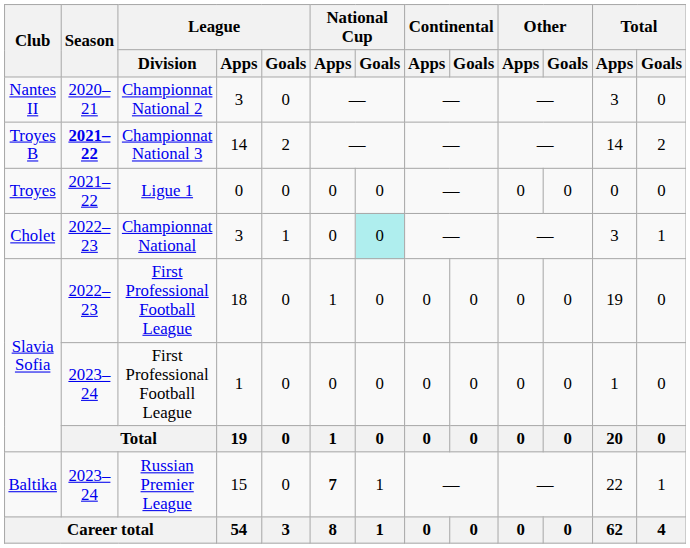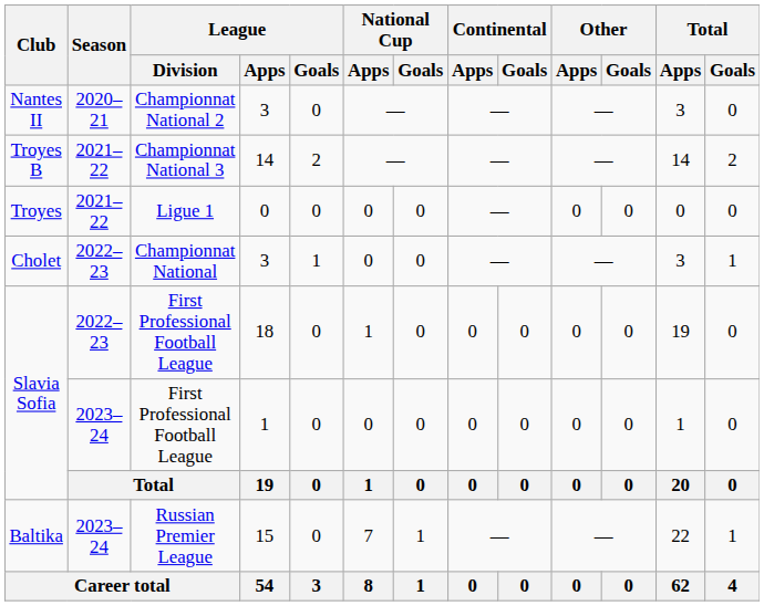Troyes B | Season: bold -> normal
Cholet | National Cup / Goals: paleturquoise background -> no background
Baltika | National Cup / Apps: bold -> normal
